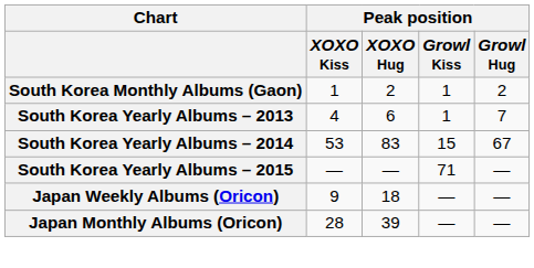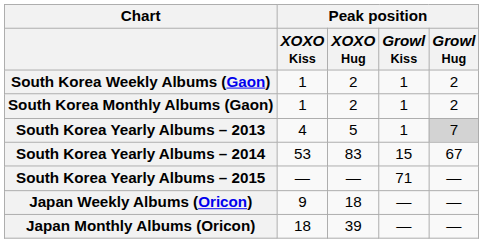+ row: South Korea Weekly Albums (Gaon) | 1 | 2 | 1 | 2
South Korea Yearly Albums – 2013 | Peak position / XOXO Hug: 6 -> 5
South Korea Yearly Albums – 2013 | Peak position / Growl Hug: no background -> lightgrey background
Japan Monthly Albums (Oricon) | Peak position / XOXO Kiss: 28 -> 18
